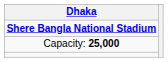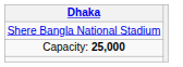Shere Bangla National Stadium | Dhaka: bold -> normal
